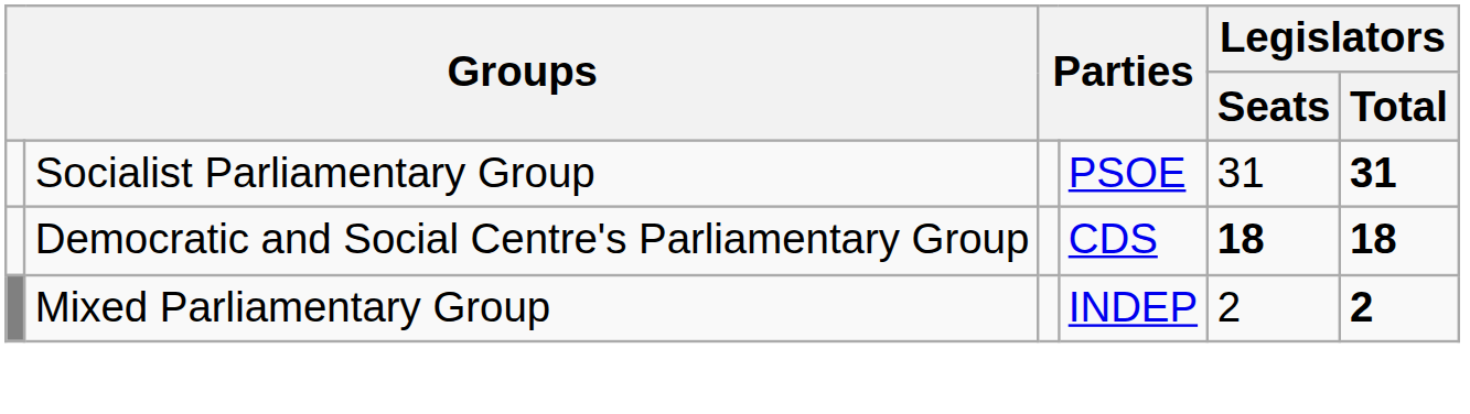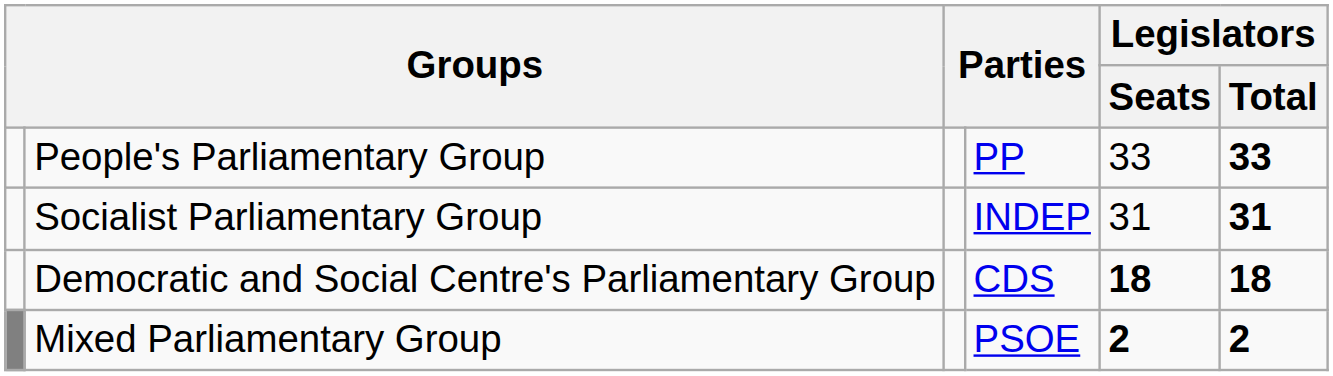+ row: People's Parliamentary Group | PP | 33 | 33
Socialist Parliamentary Group | column 4: PSOE -> INDEP
Mixed Parliamentary Group | column 4: INDEP -> PSOE
Mixed Parliamentary Group | Legislators / Seats: normal -> bold
